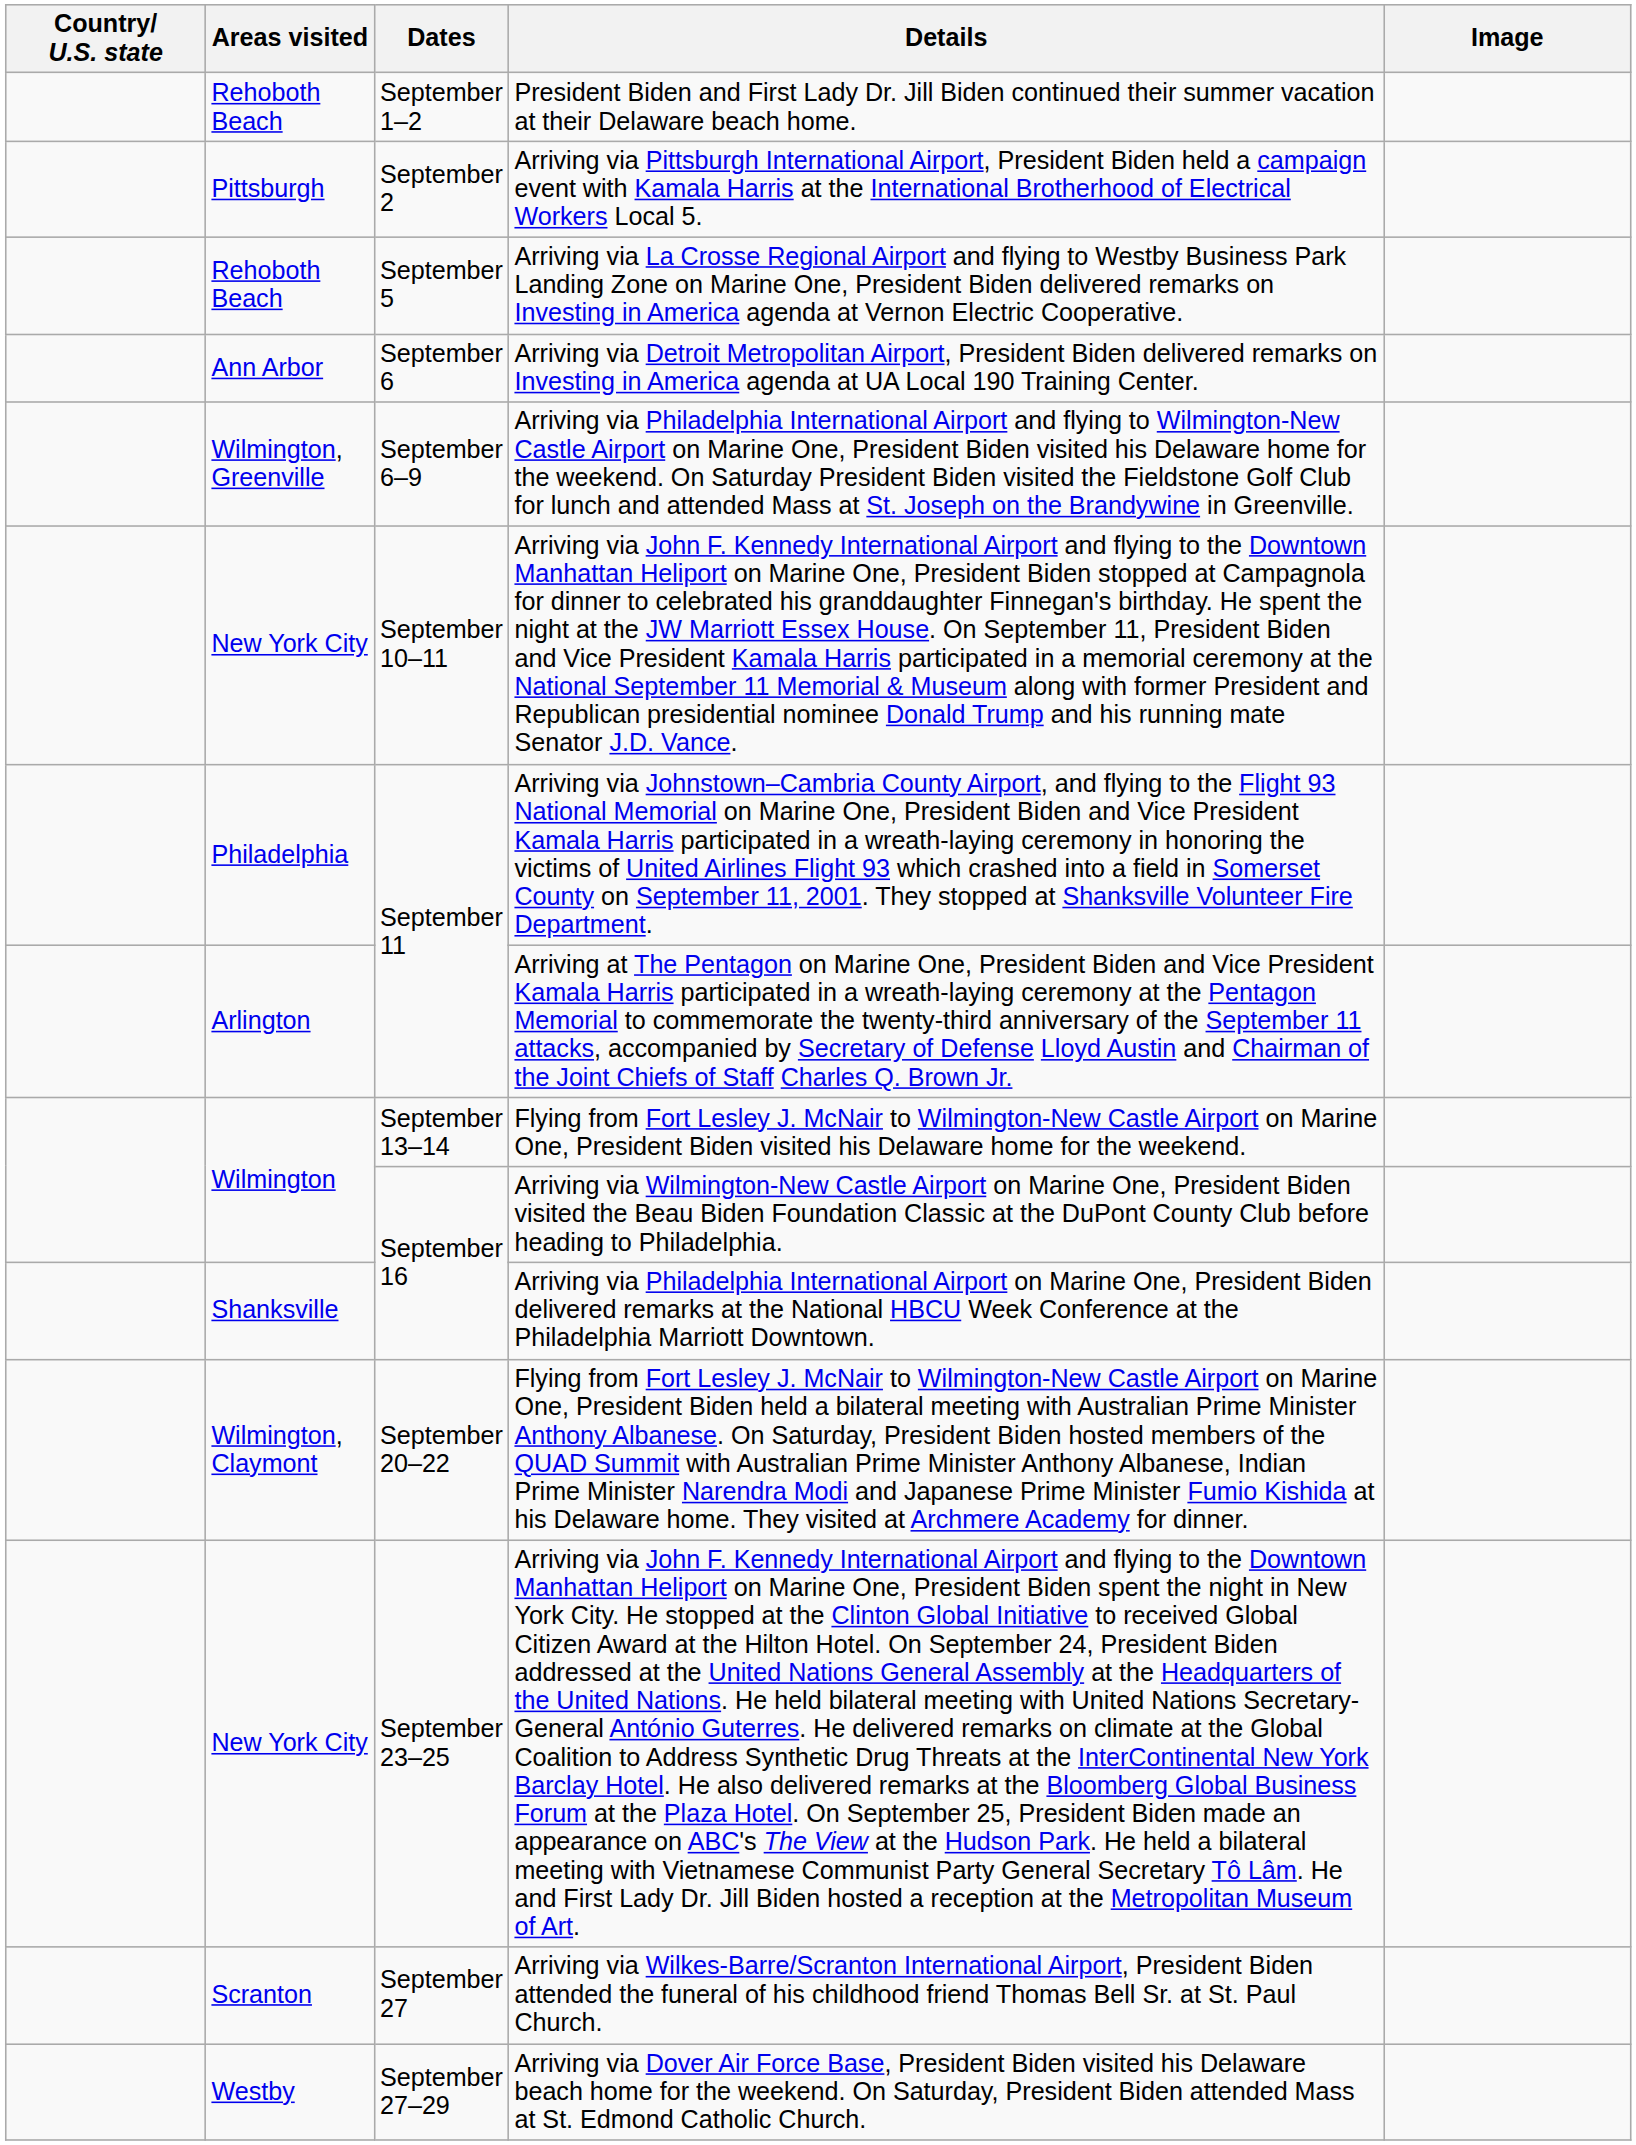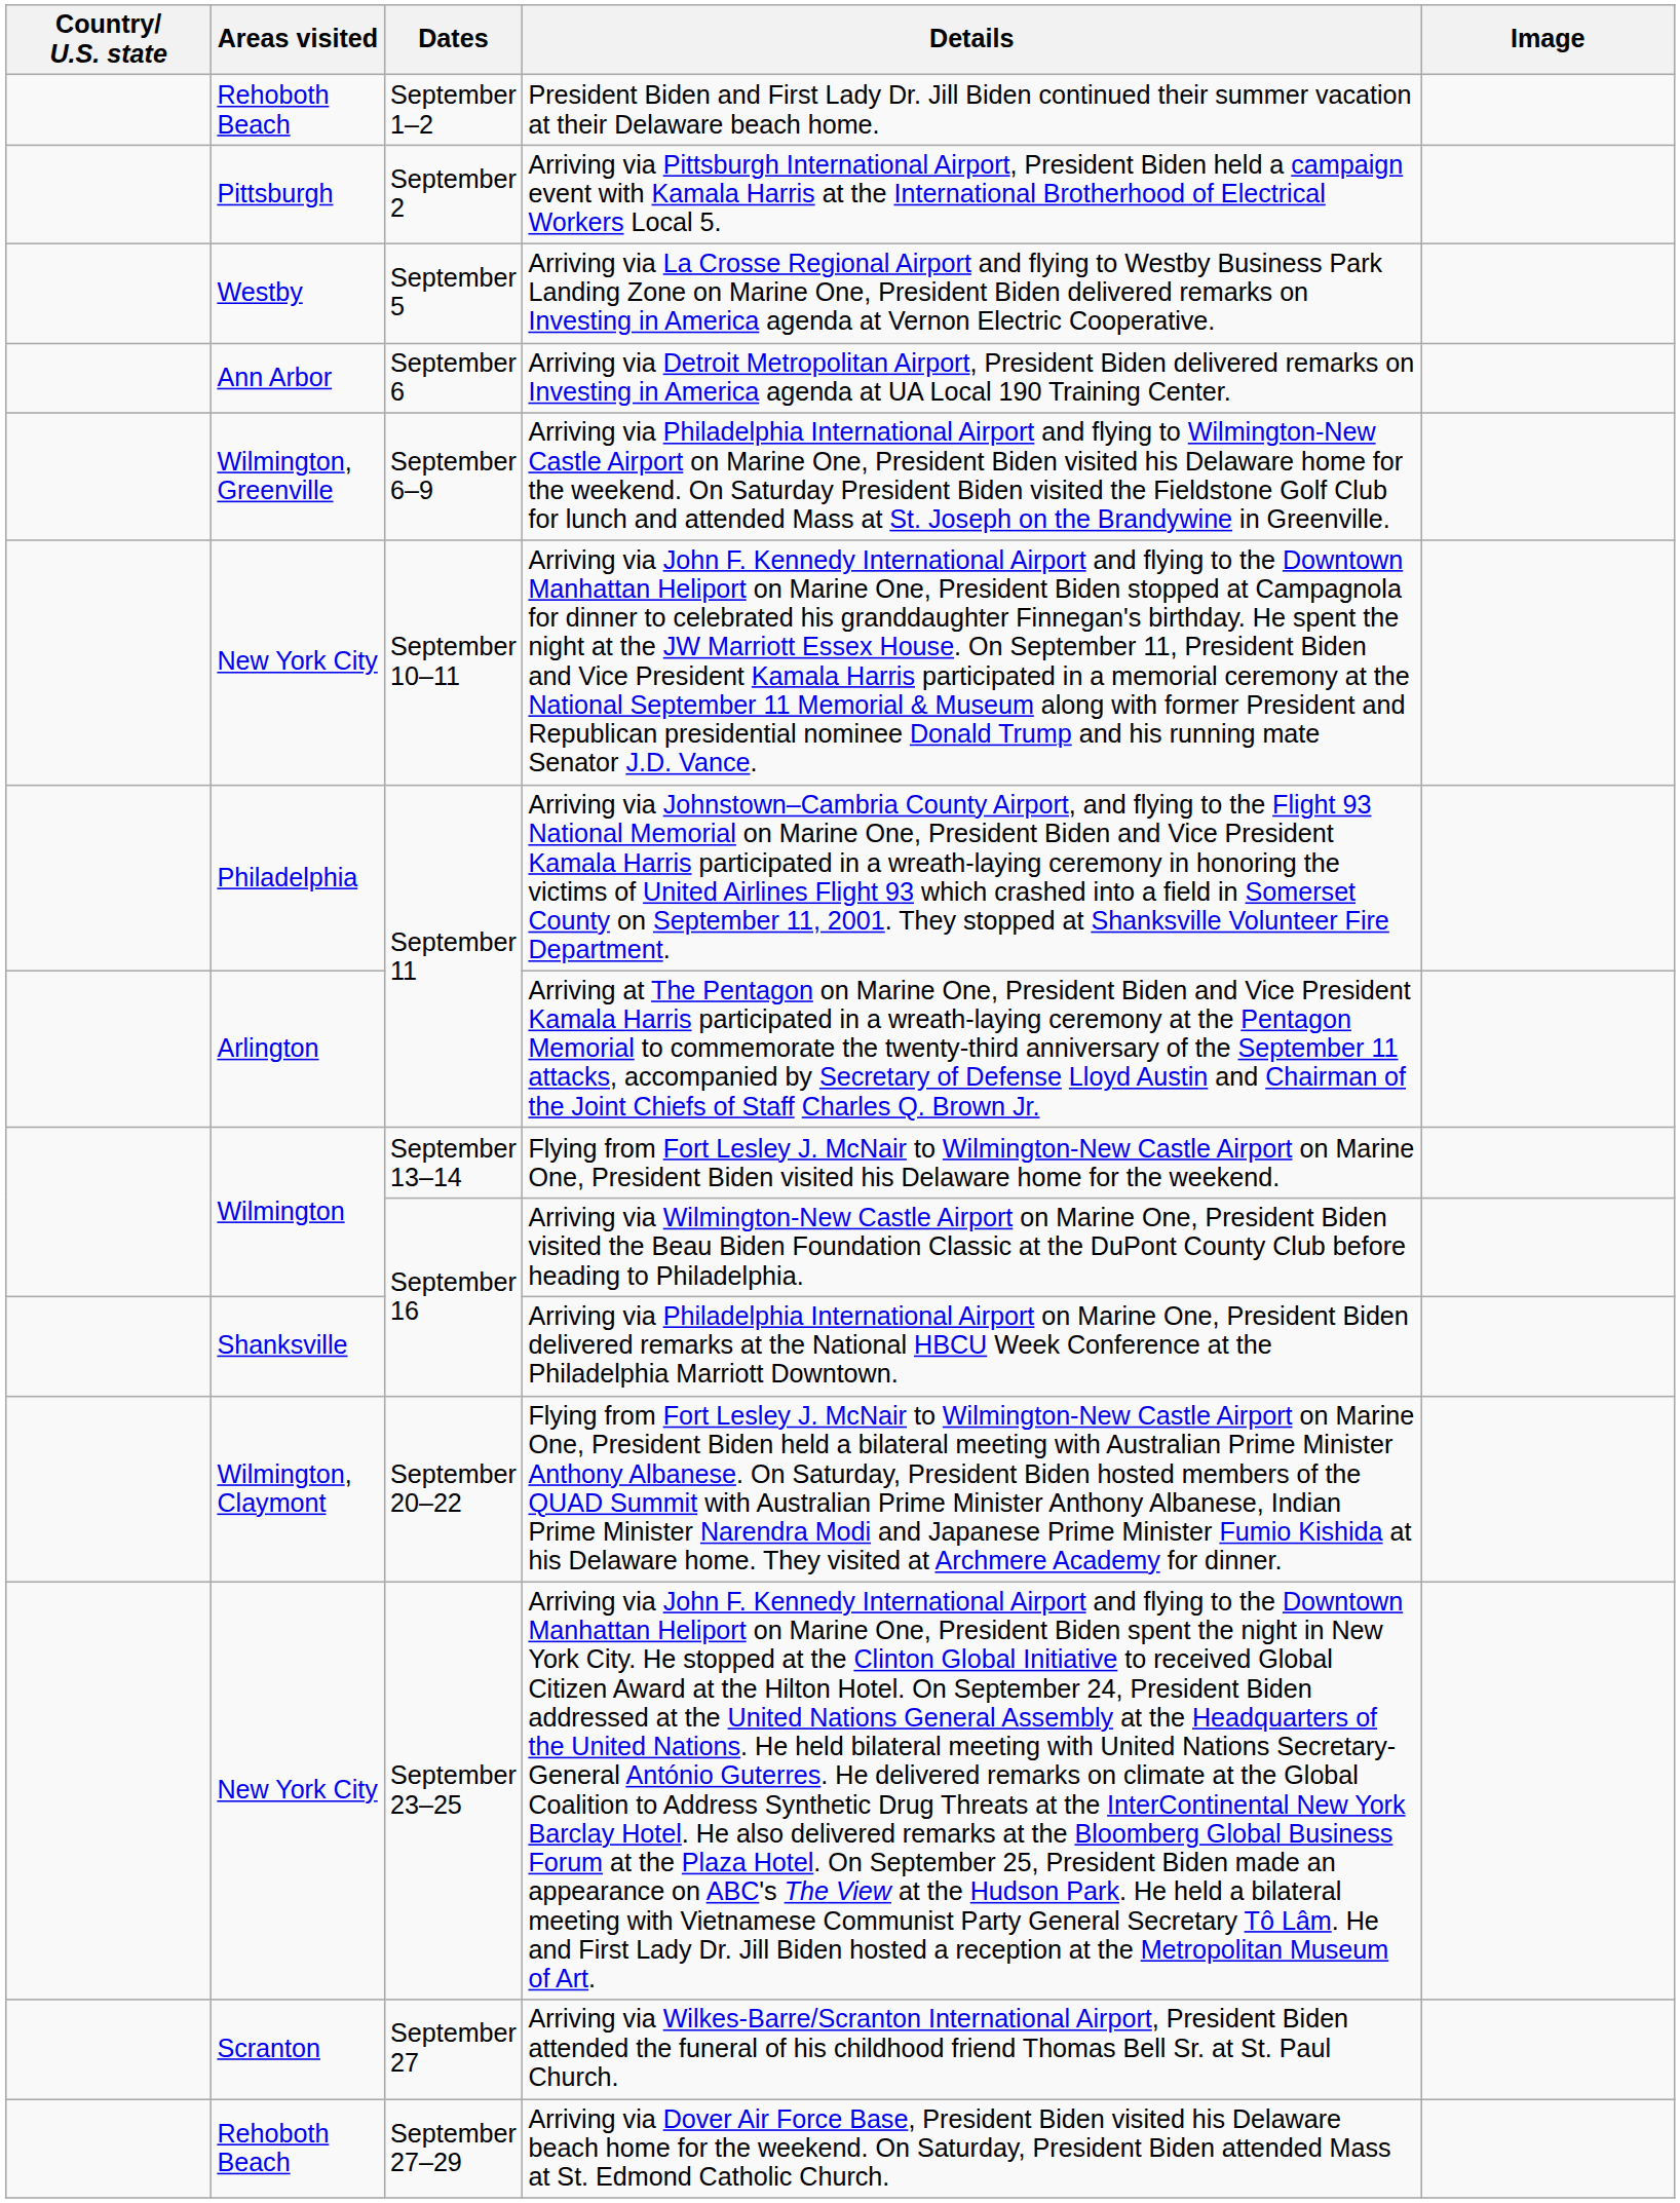row 4 | Areas visited: Rehoboth Beach -> Westby
row 16 | Areas visited: Westby -> Rehoboth Beach
